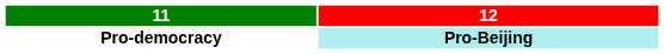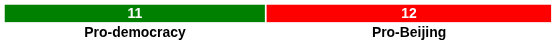Pro-democracy | 12: paleturquoise background -> no background
